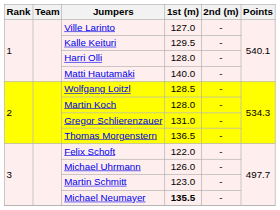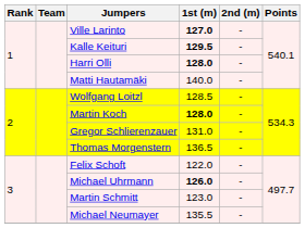Ville Larinto | 1st (m): normal -> bold
Kalle Keituri | 1st (m): normal -> bold
Harri Olli | 1st (m): normal -> bold
Martin Koch | 1st (m): normal -> bold
Michael Uhrmann | 1st (m): normal -> bold
Michael Neumayer | 1st (m): bold -> normal
